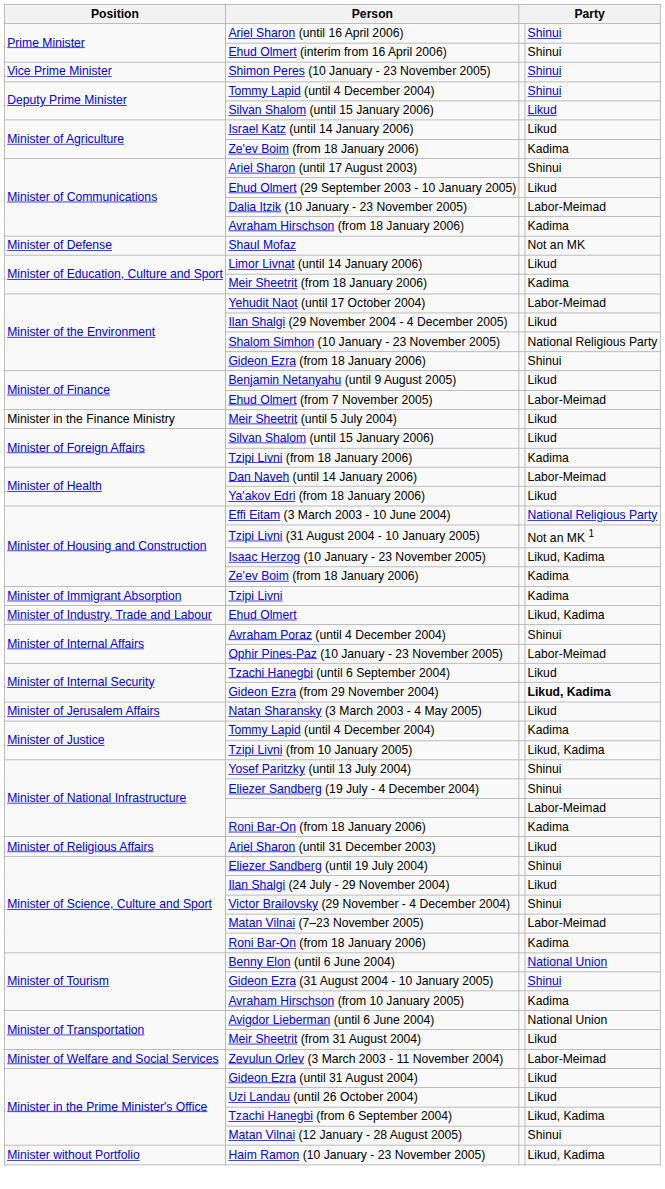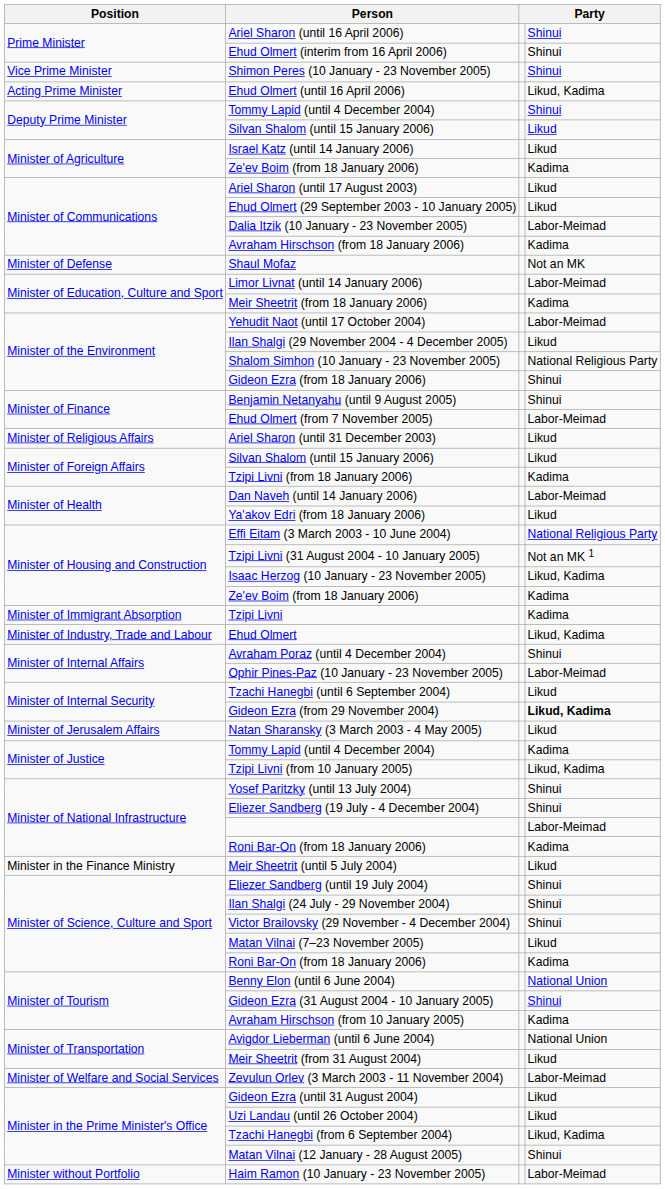+ row: Acting Prime Minister | Ehud Olmert (until 16 April 2006) | Likud, Kadima
Ariel Sharon (until 17 August 2003) | column 4: Shinui -> Likud
Limor Livnat (until 14 January 2006) | column 4: Likud -> Labor-Meimad
Benjamin Netanyahu (until 9 August 2005) | column 4: Likud -> Shinui
rows swapped: Meir Sheetrit (until 5 July 2004) <-> Ariel Sharon (until 31 December 2003)
Ilan Shalgi (24 July - 29 November 2004) | column 4: Likud -> Shinui
Matan Vilnai (7–23 November 2005) | column 4: Labor-Meimad -> Likud
Haim Ramon (10 January - 23 November 2005) | column 4: Likud, Kadima -> Labor-Meimad
